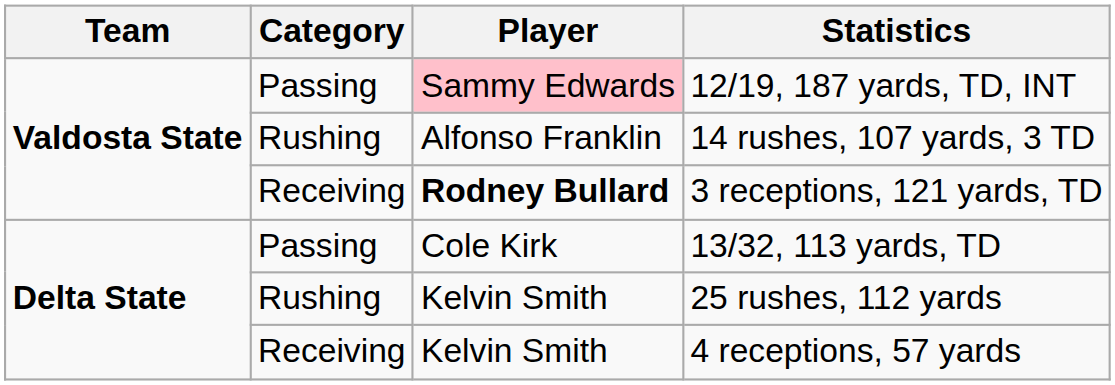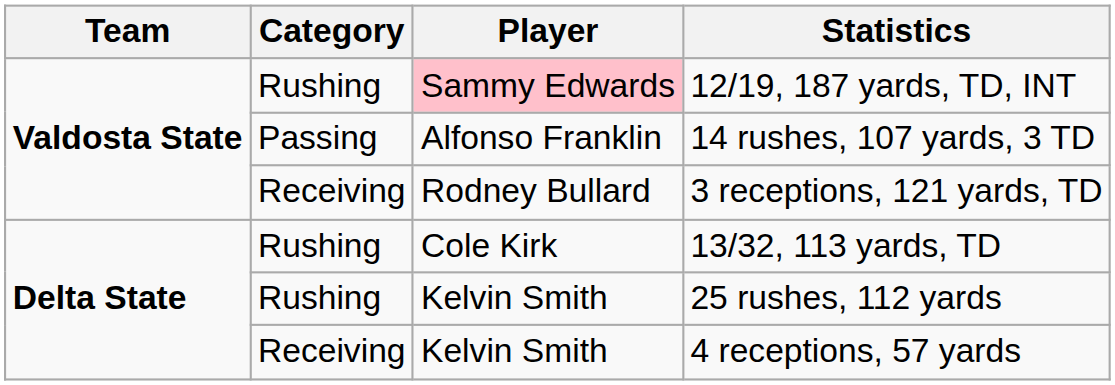12/19, 187 yards, TD, INT | Category: Passing -> Rushing
14 rushes, 107 yards, 3 TD | Category: Rushing -> Passing
3 receptions, 121 yards, TD | Player: bold -> normal
13/32, 113 yards, TD | Category: Passing -> Rushing
